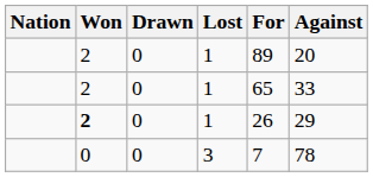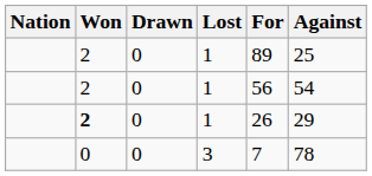row 2 | Against: 20 -> 25
row 3 | For: 65 -> 56
row 3 | Against: 33 -> 54
